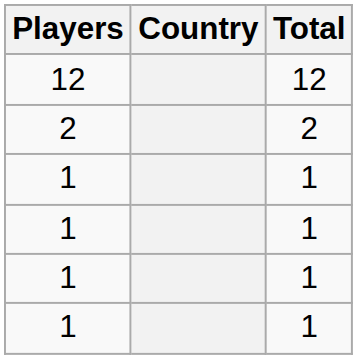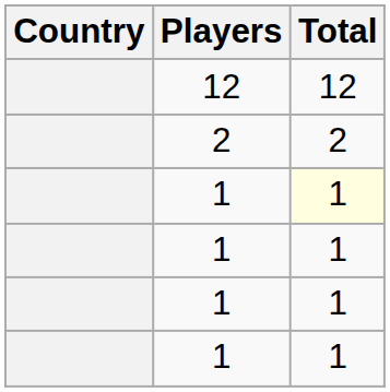columns swapped: Country <-> Players
row 4 | Total: no background -> lightyellow background
